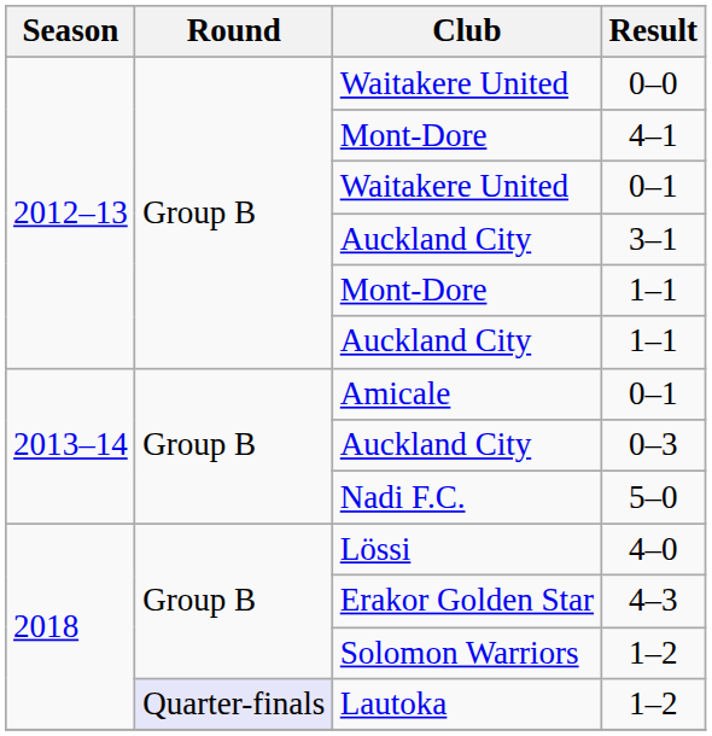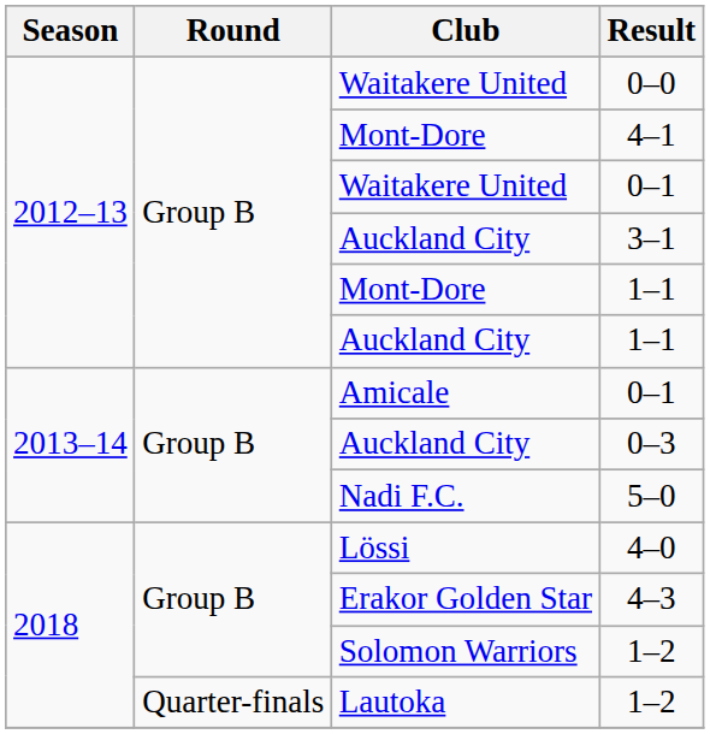Lautoka / 1–2 | Round: lavender background -> no background
